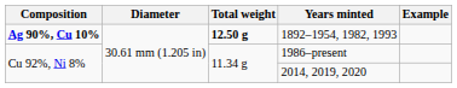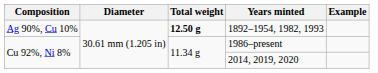1892–1954, 1982, 1993 | Composition: bold -> normal
